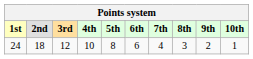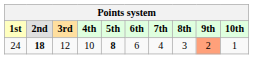24 | 2nd: normal -> bold
24 | 5th: normal -> bold
24 | 9th: no background -> lightsalmon background
